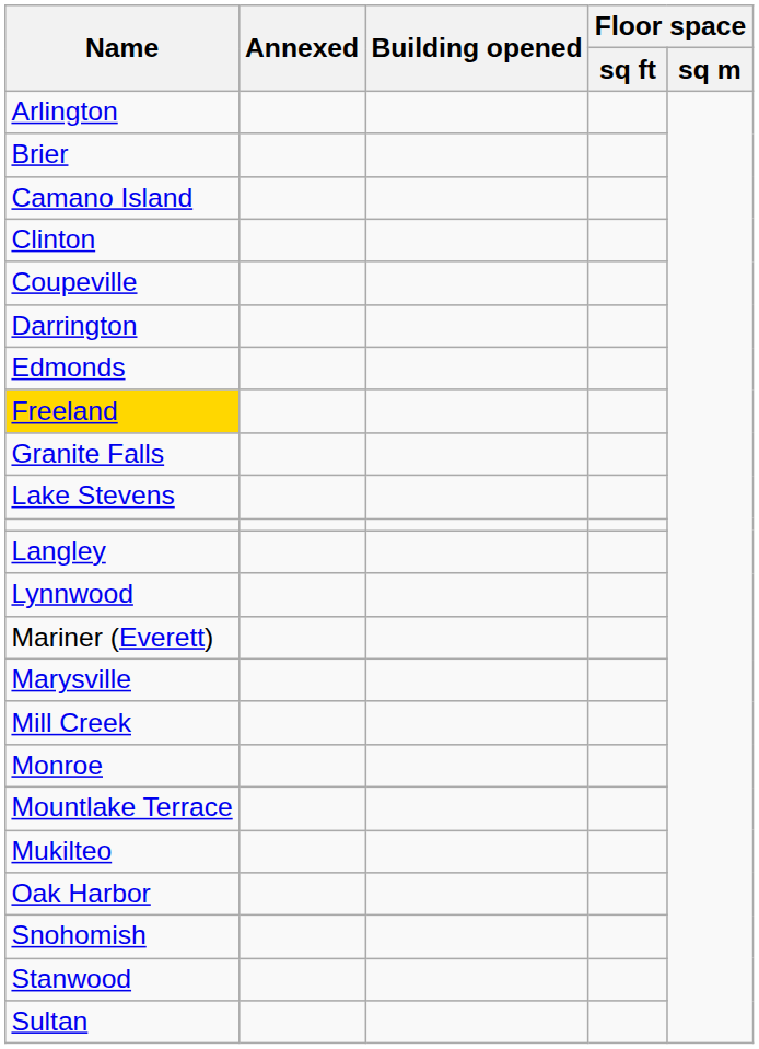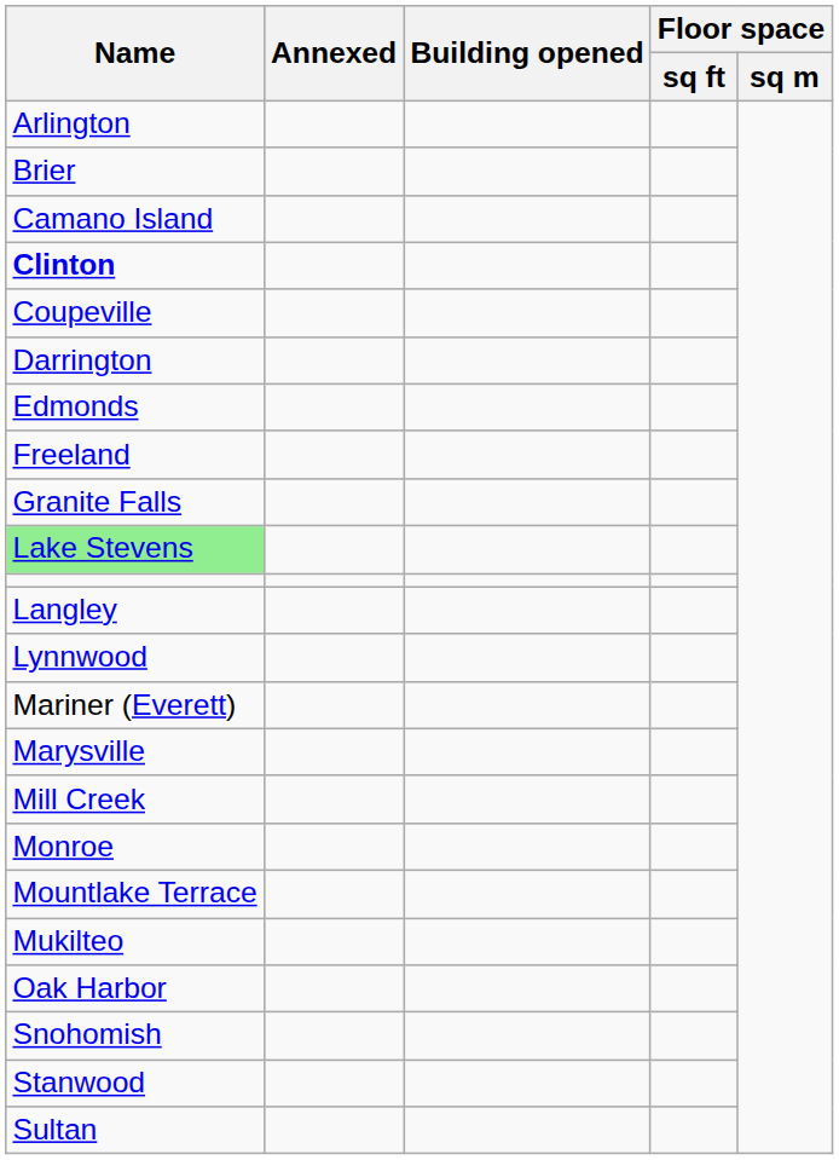Clinton | Name: normal -> bold
Freeland | Name: gold background -> no background
Lake Stevens | Name: no background -> lightgreen background
